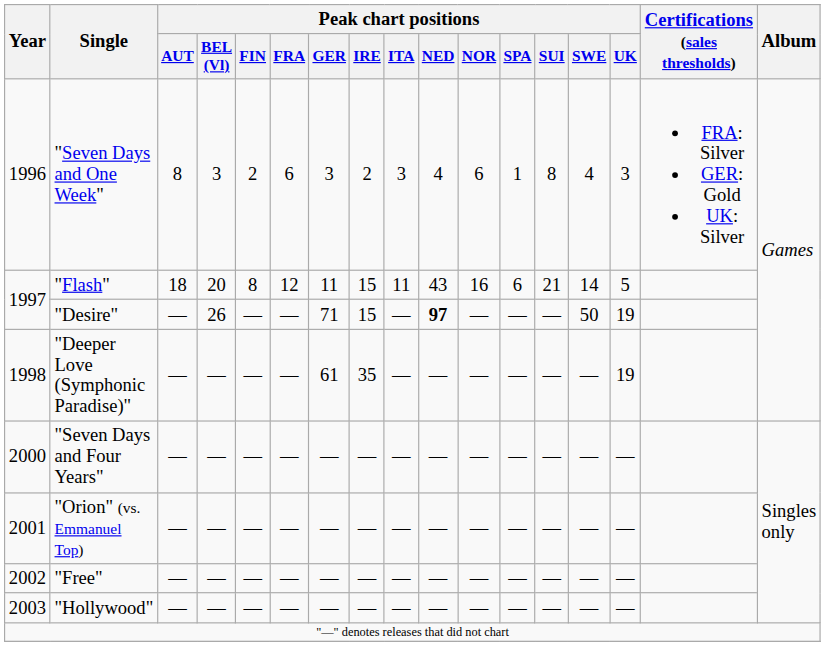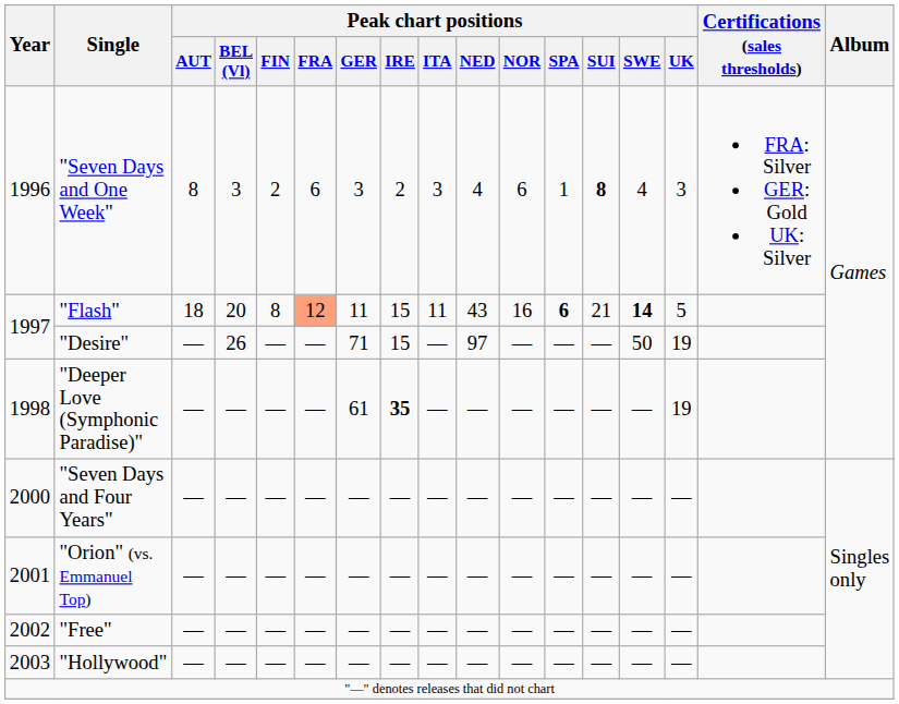"Seven Days and One Week" | Peak chart positions / SUI: normal -> bold
"Flash" | Peak chart positions / FRA: no background -> lightsalmon background
"Flash" | Peak chart positions / SPA: normal -> bold
"Flash" | Peak chart positions / SWE: normal -> bold
"Desire" | Peak chart positions / NED: bold -> normal
"Deeper Love (Symphonic Paradise)" | Peak chart positions / IRE: normal -> bold
